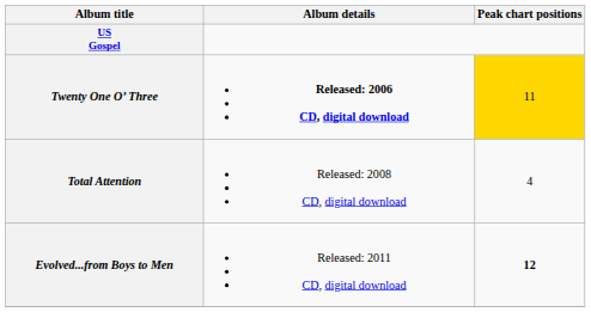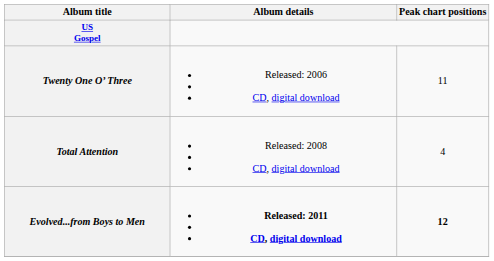Twenty One O’ Three | Album details: bold -> normal
Twenty One O’ Three | column 3: gold background -> no background
Evolved...from Boys to Men | Album details: normal -> bold
